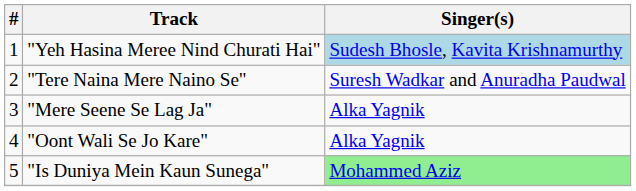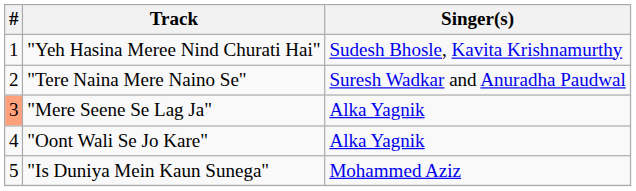"Yeh Hasina Meree Nind Churati Hai" | Singer(s): lightblue background -> no background
"Mere Seene Se Lag Ja" | #: no background -> lightsalmon background
"Is Duniya Mein Kaun Sunega" | Singer(s): lightgreen background -> no background
